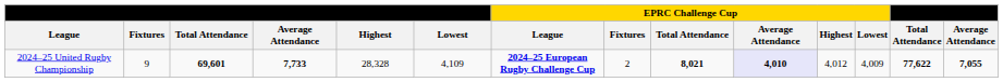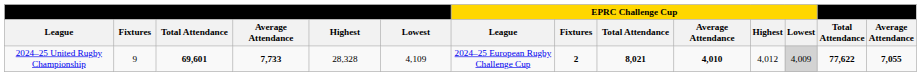2024–25 United Rugby Championship | column 7: bold -> normal
2024–25 United Rugby Championship | column 8: normal -> bold
2024–25 United Rugby Championship | column 10: lavender background -> no background
2024–25 United Rugby Championship | column 12: no background -> lightgrey background
